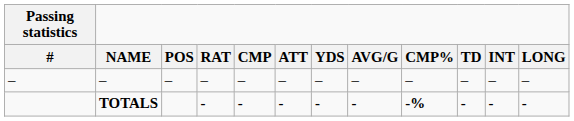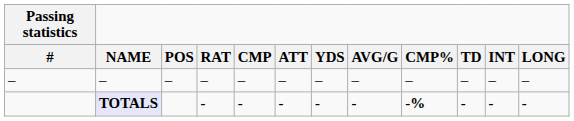row 4 | NAME: no background -> lavender background
